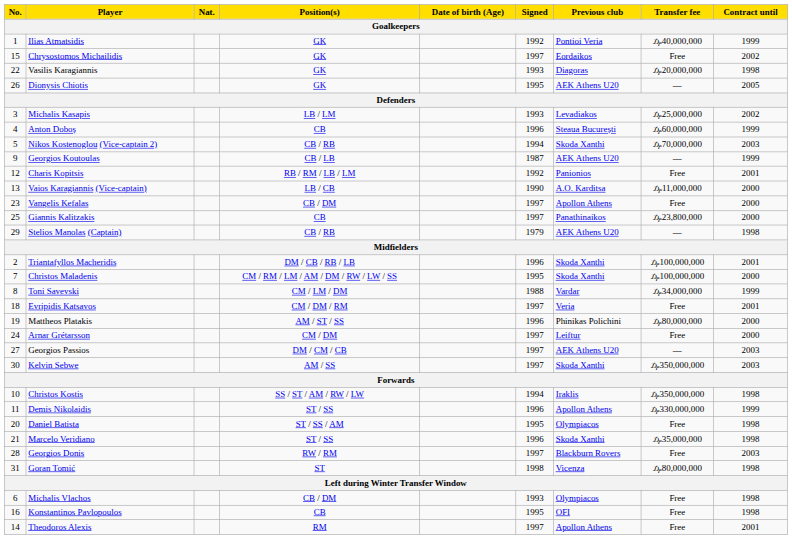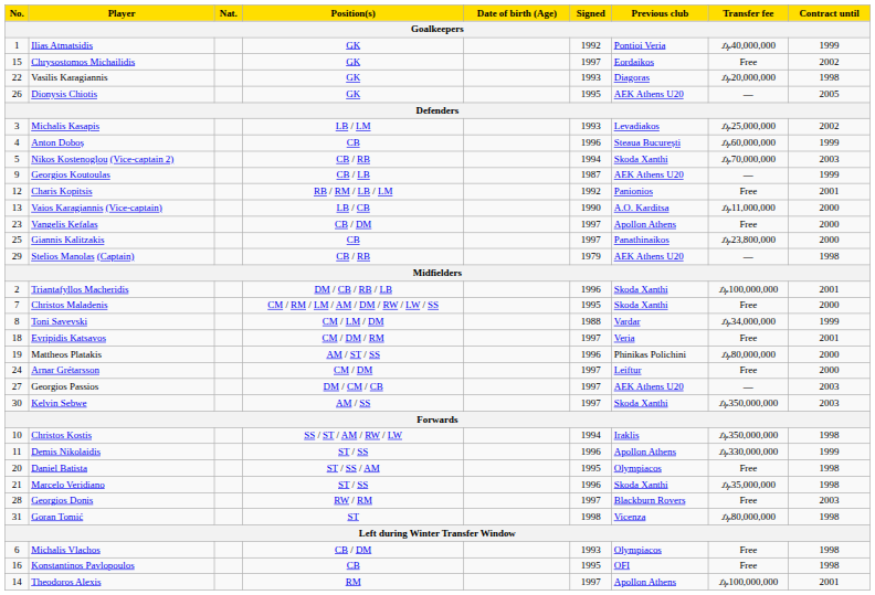Christos Maladenis | Transfer fee: ₯100,000,000 -> Free
Theodoros Alexis | Transfer fee: Free -> ₯100,000,000
